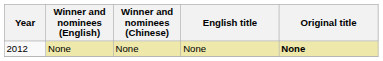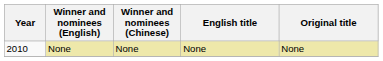row 2 | Year: 2012 -> 2010
row 2 | Original title: bold -> normal
